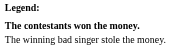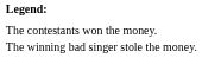row 2 | Legend:: bold -> normal
